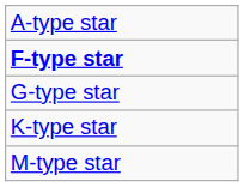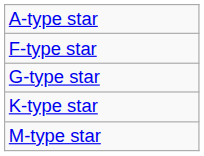row 2 | column 1: bold -> normal
